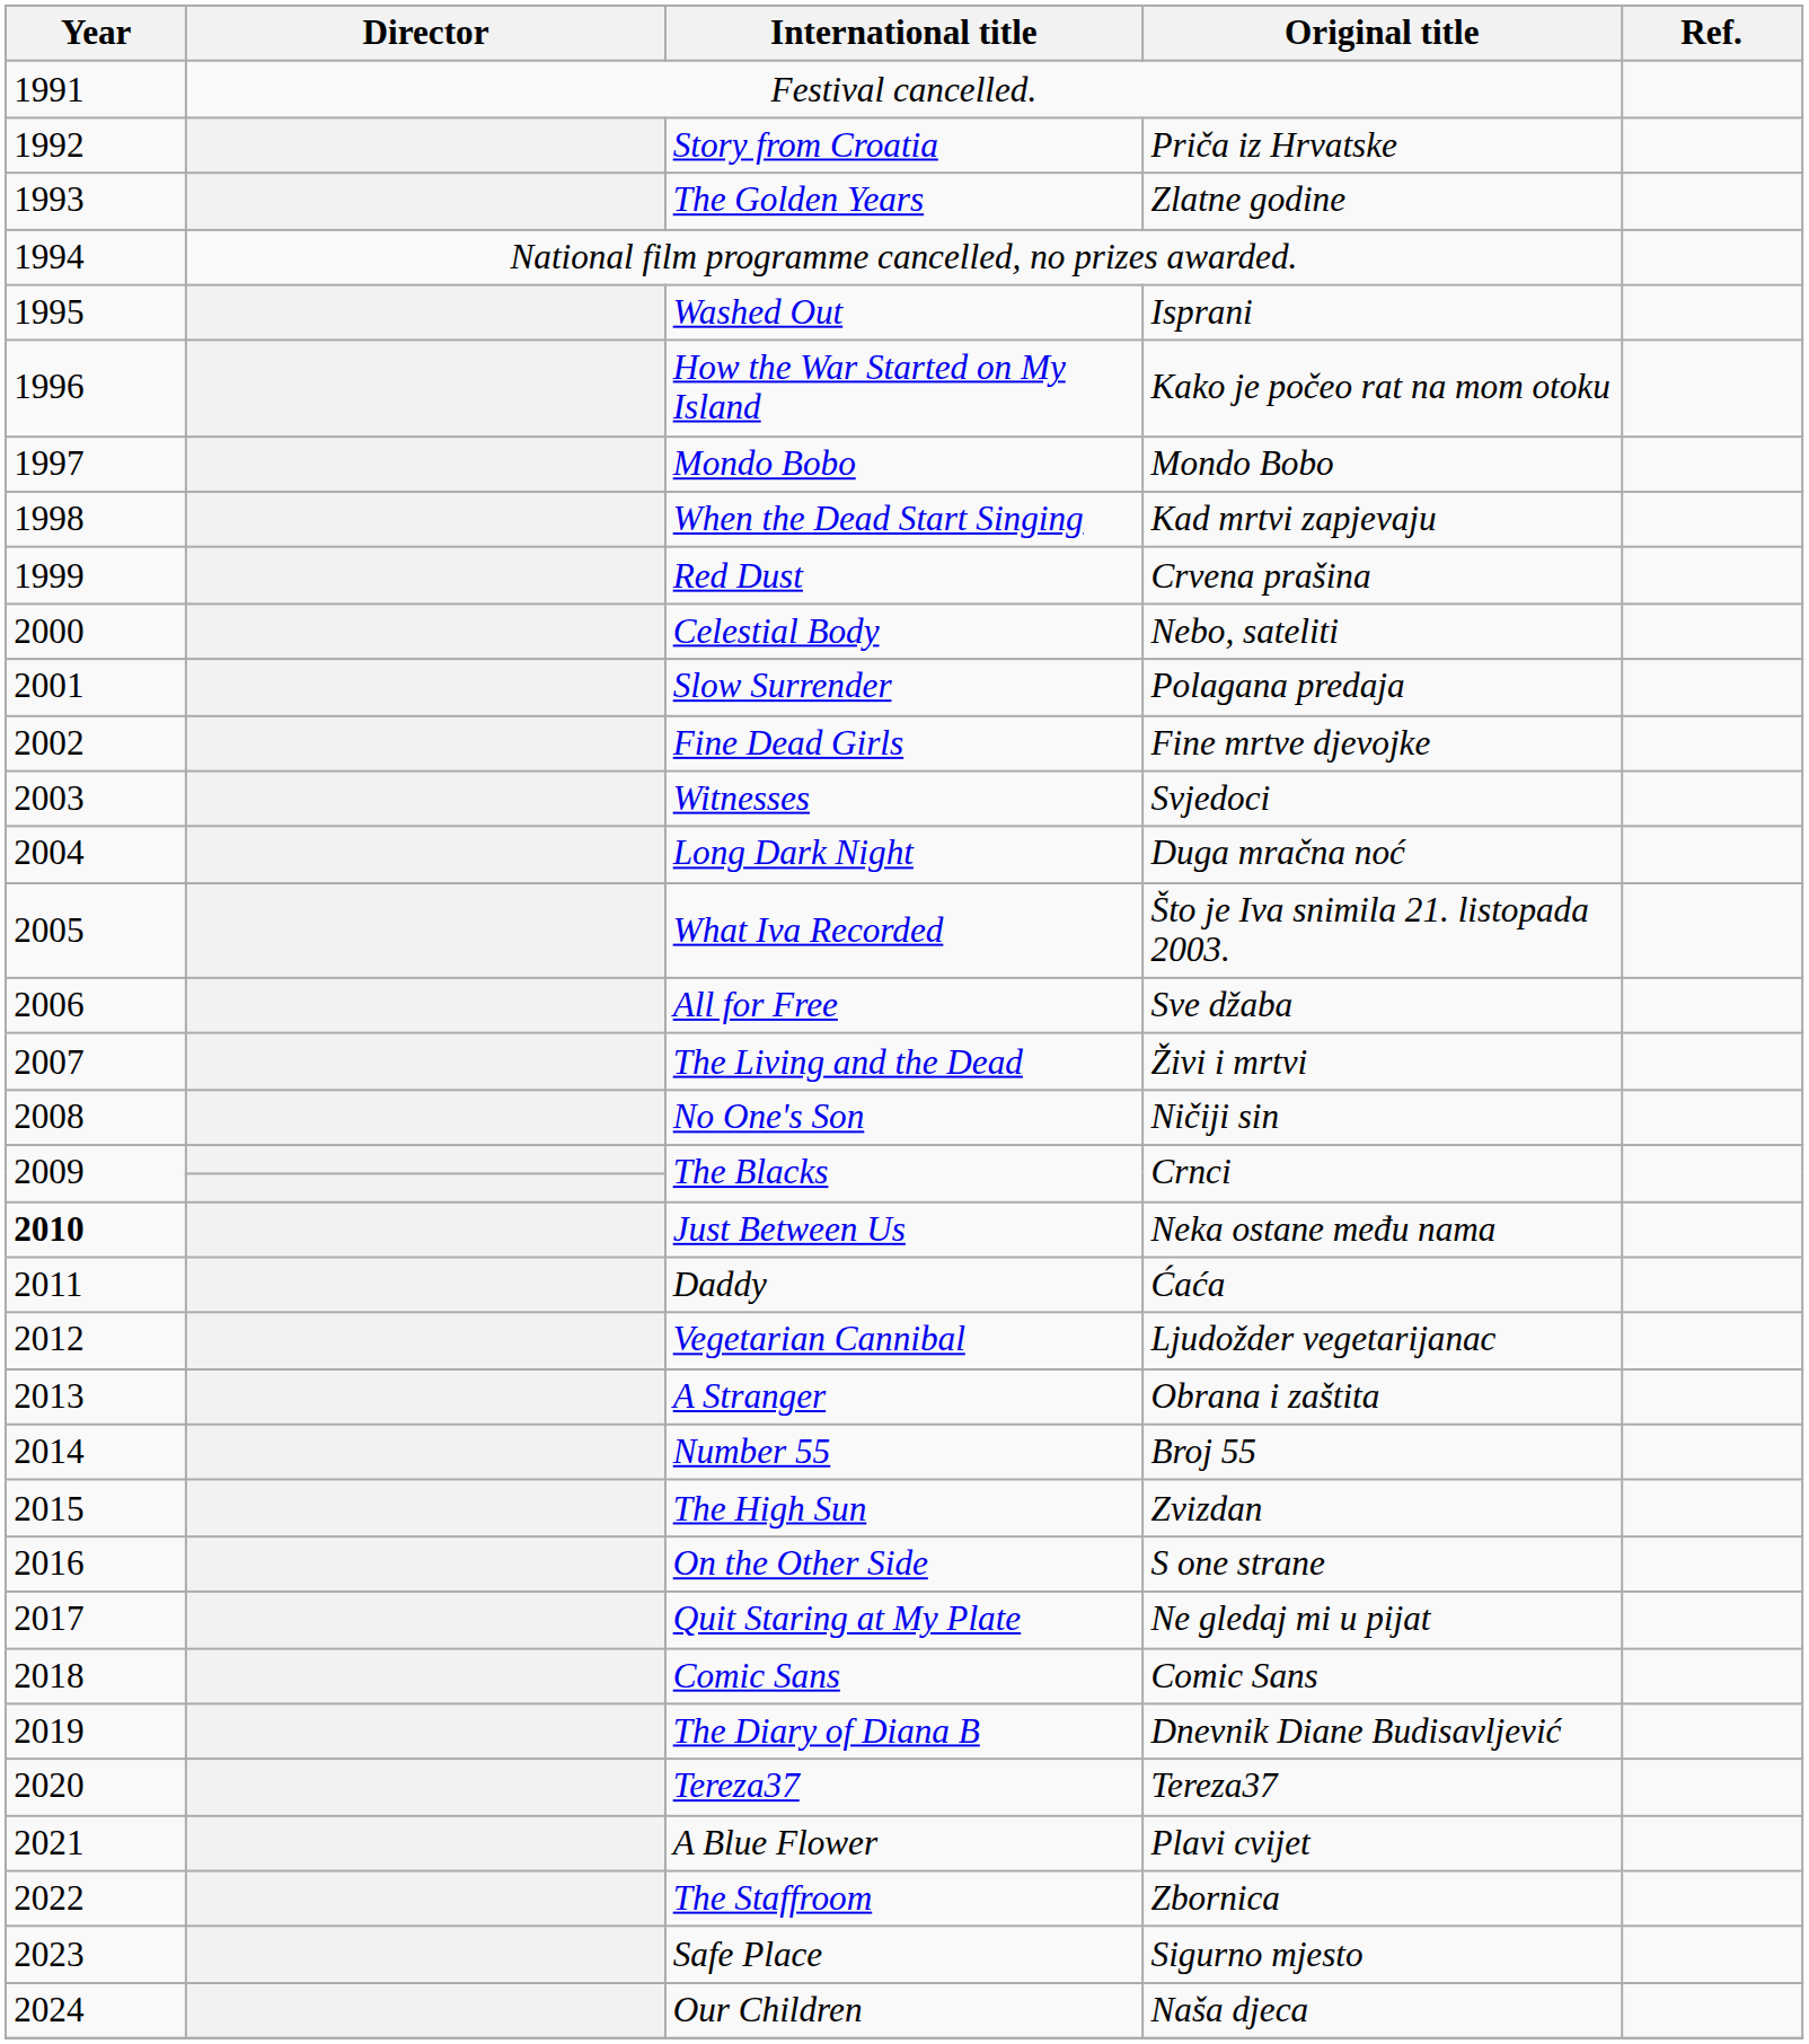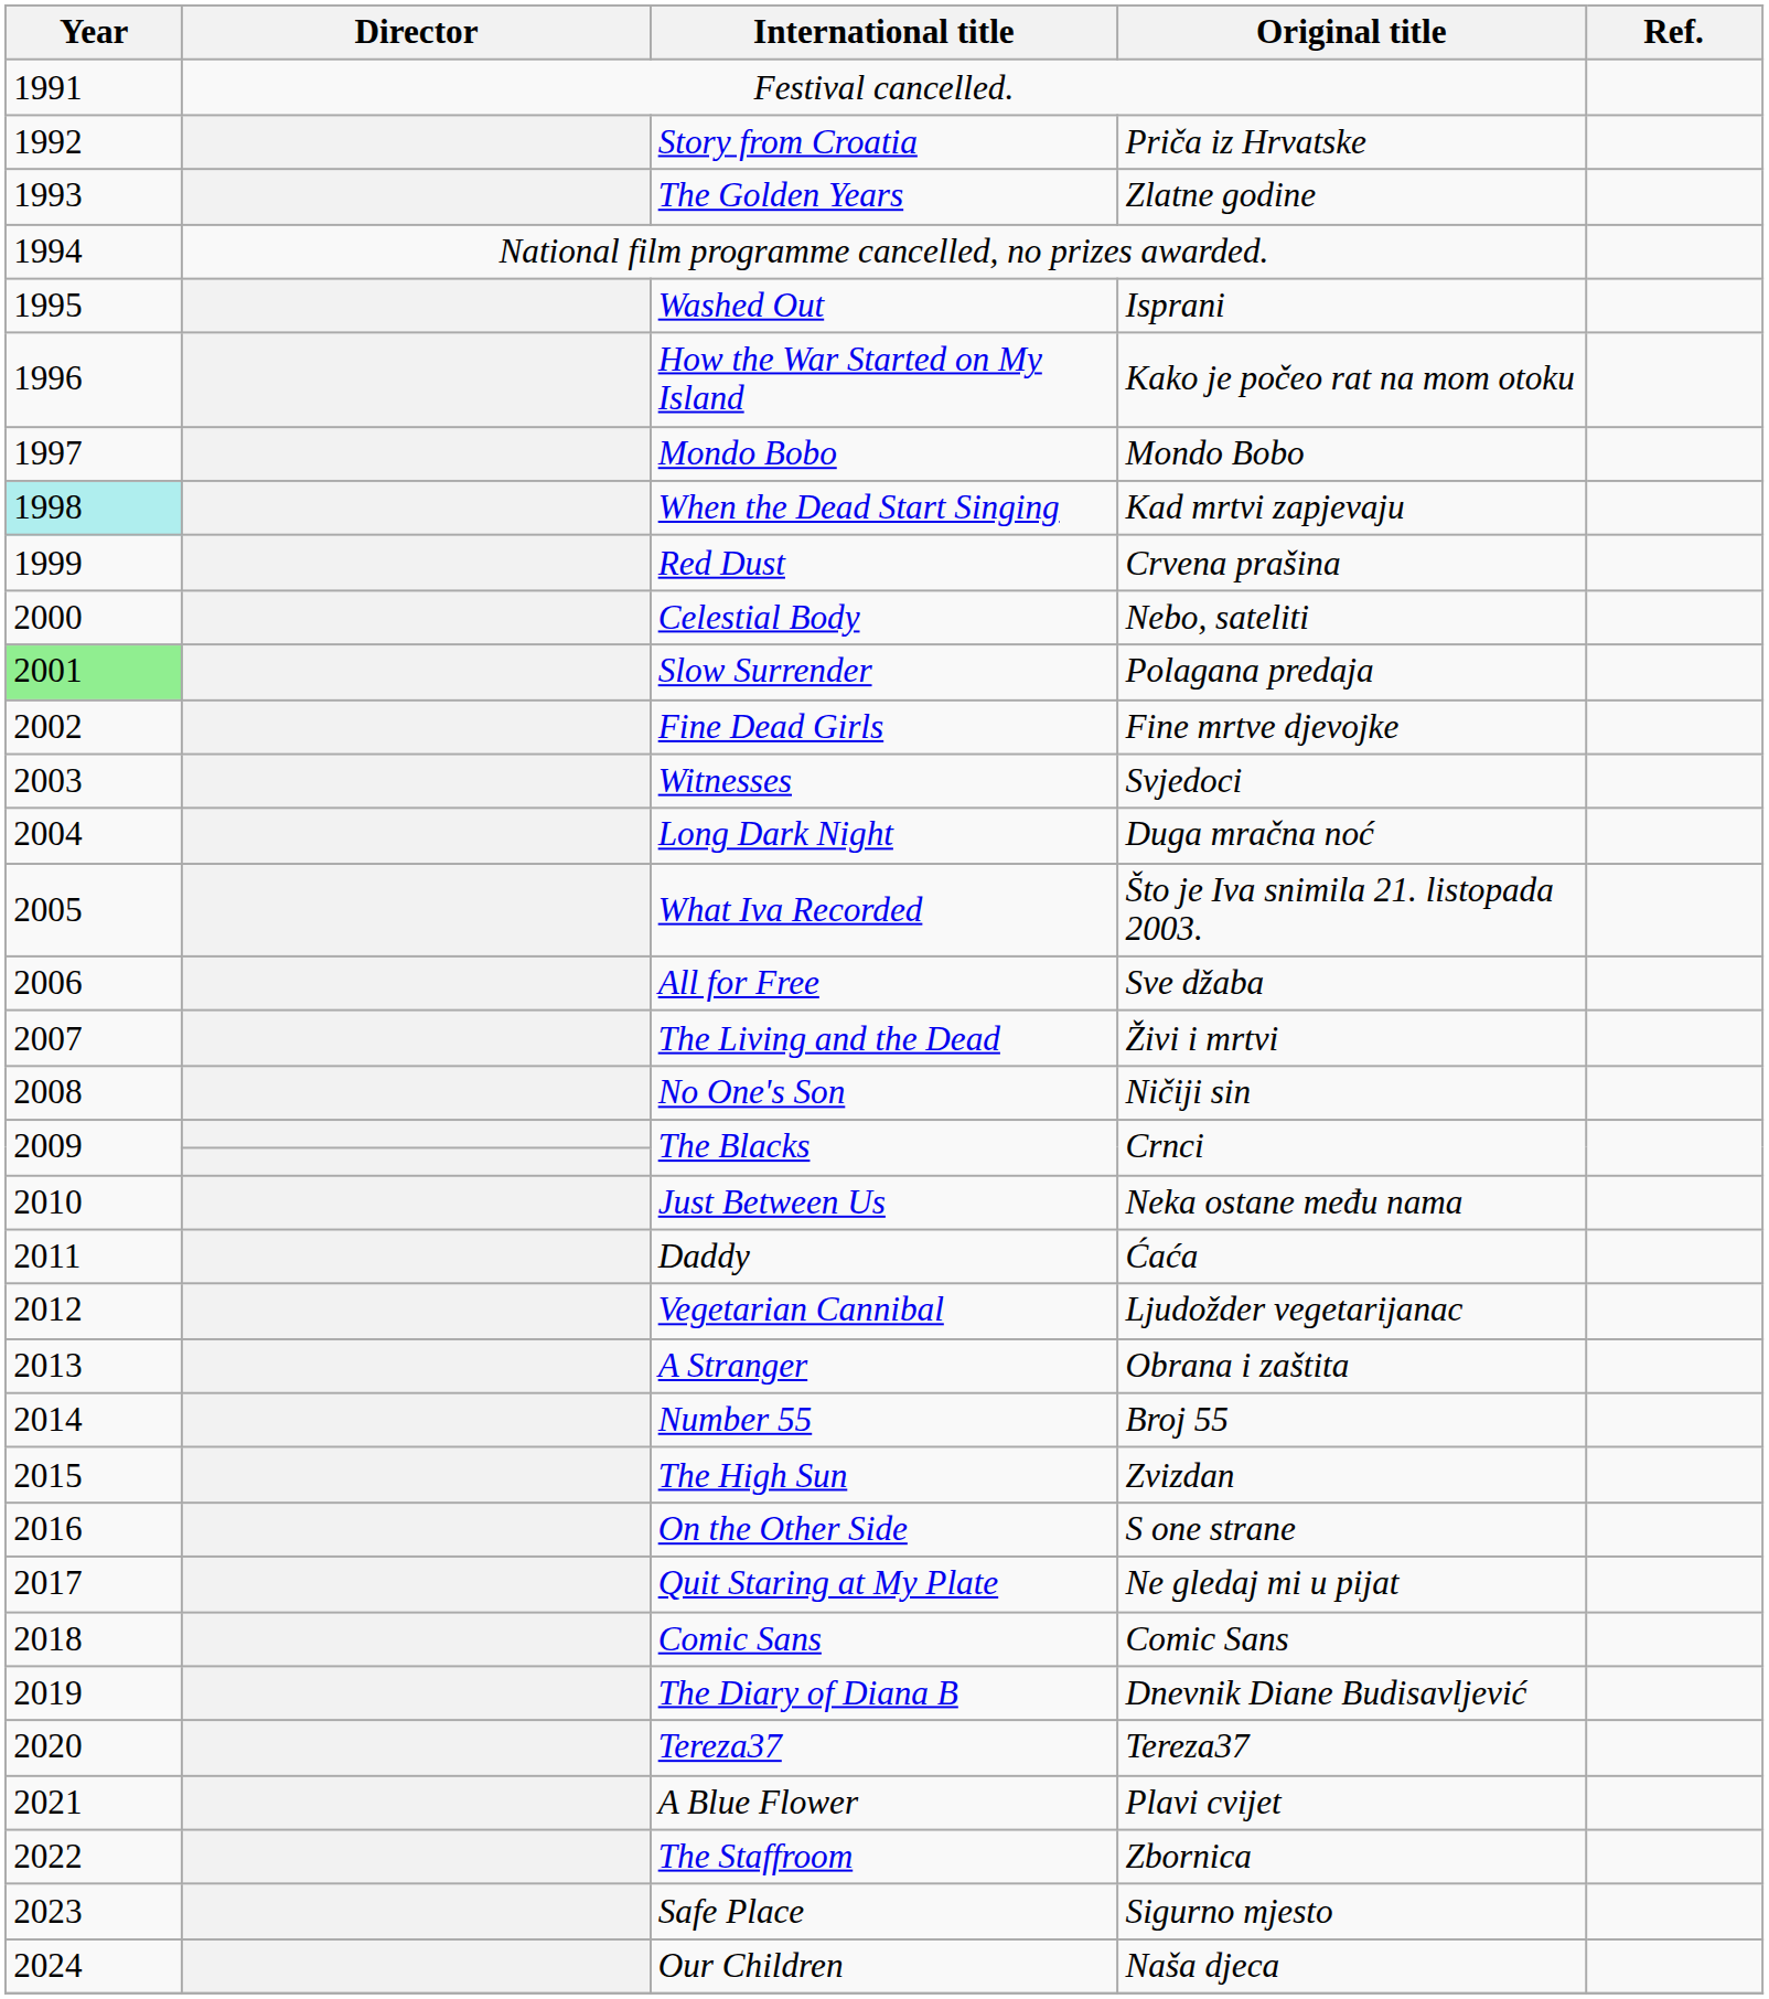When the Dead Start Singing | Year: no background -> paleturquoise background
Slow Surrender | Year: no background -> lightgreen background
Just Between Us | Year: bold -> normal
